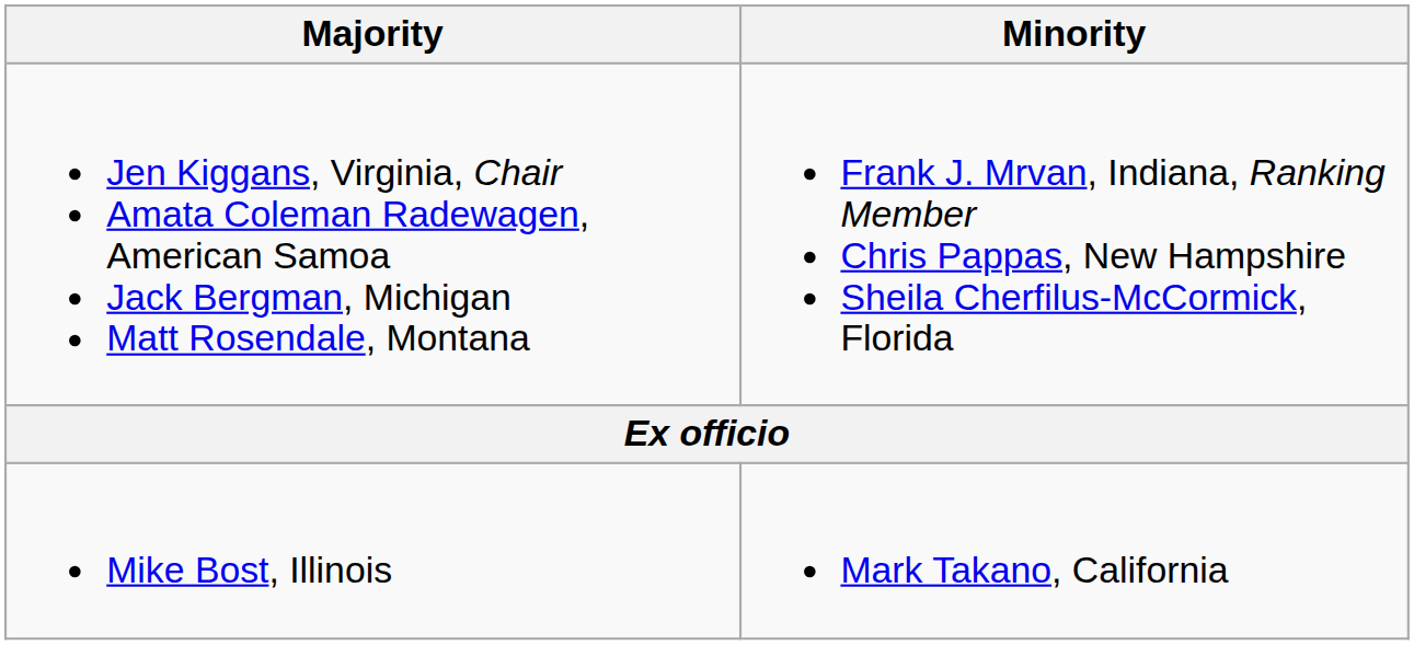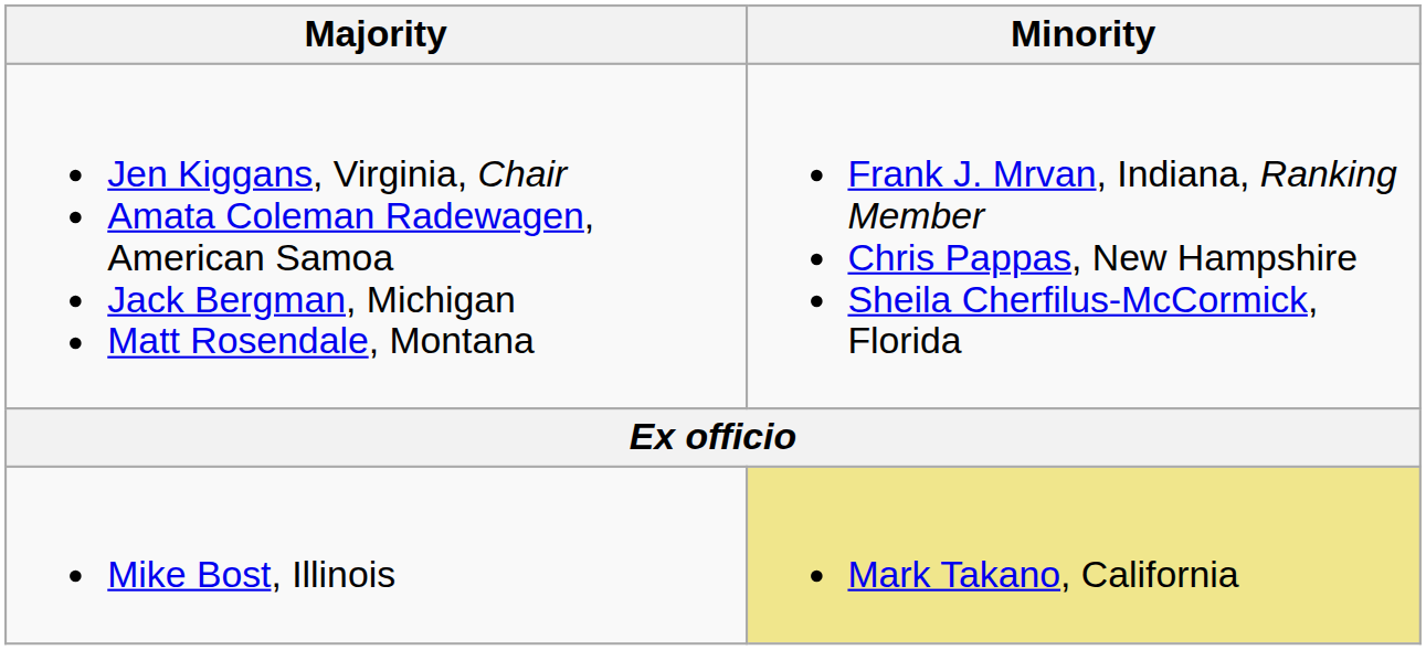Mike Bost, Illinois | Minority: no background -> khaki background
